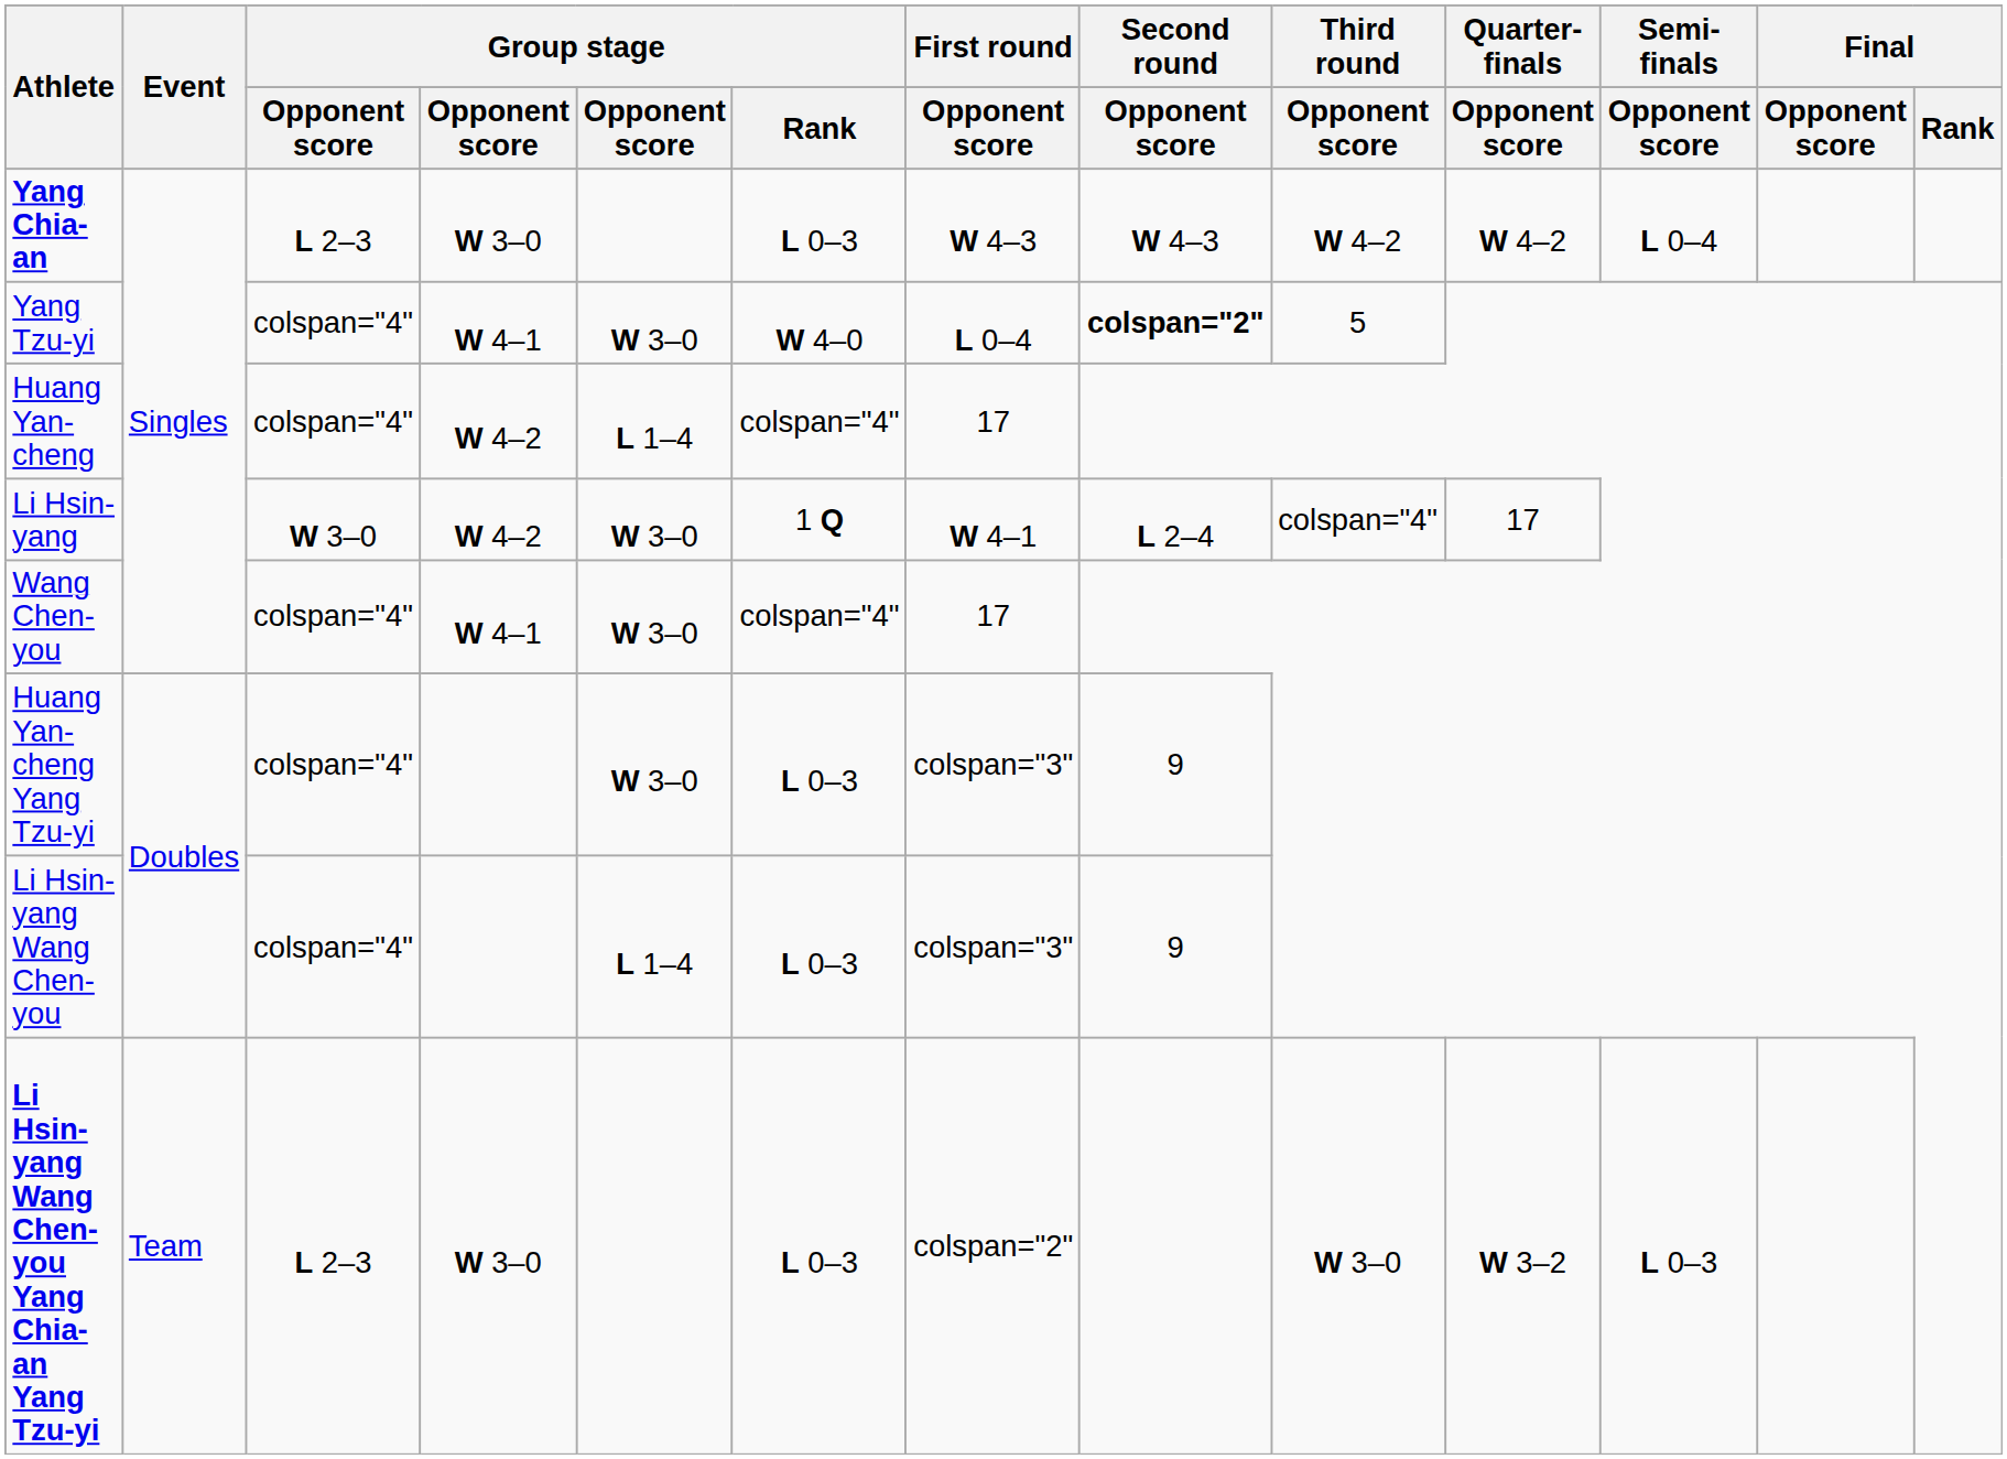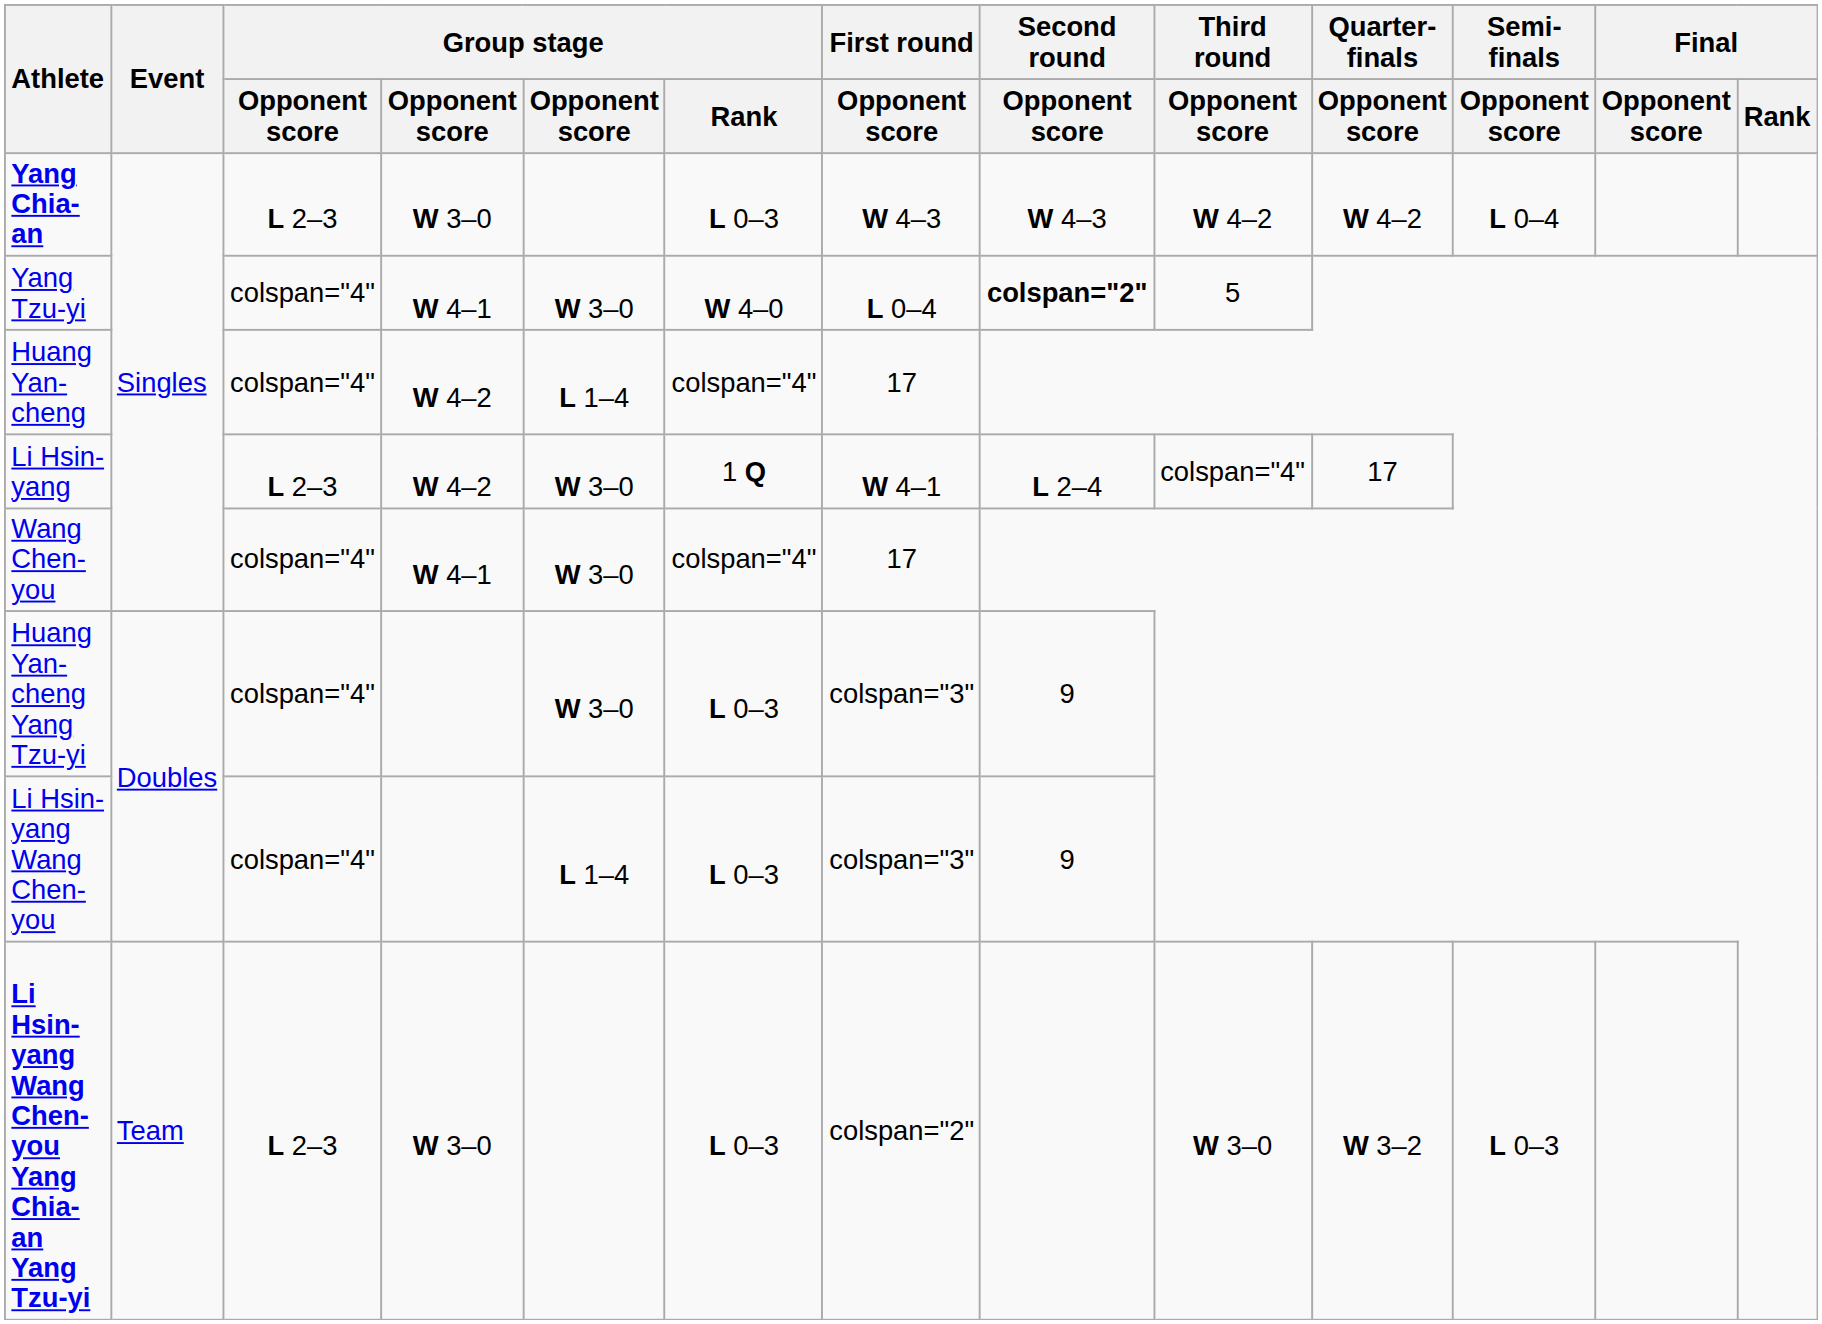Li Hsin-yang | column 3: W 3–0 -> L 2–3
